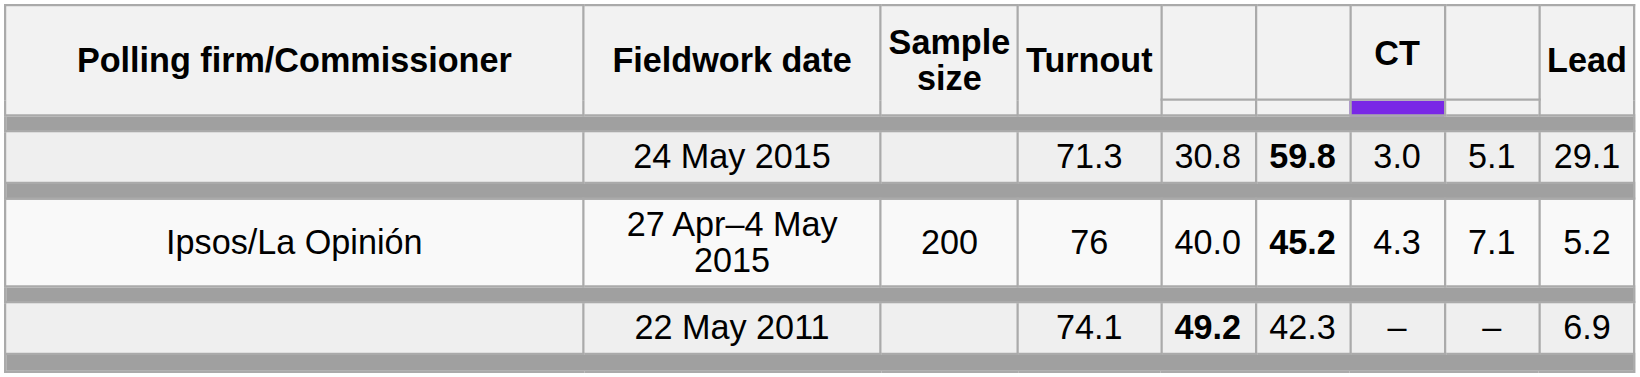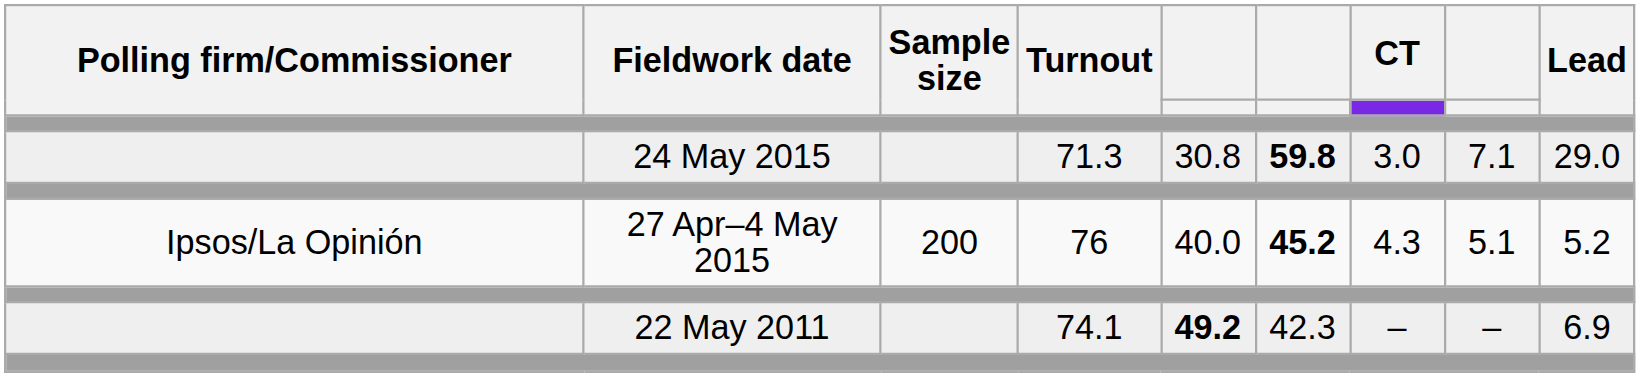24 May 2015 | column 8: 5.1 -> 7.1
24 May 2015 | Lead: 29.1 -> 29.0
27 Apr–4 May 2015 | column 8: 7.1 -> 5.1
